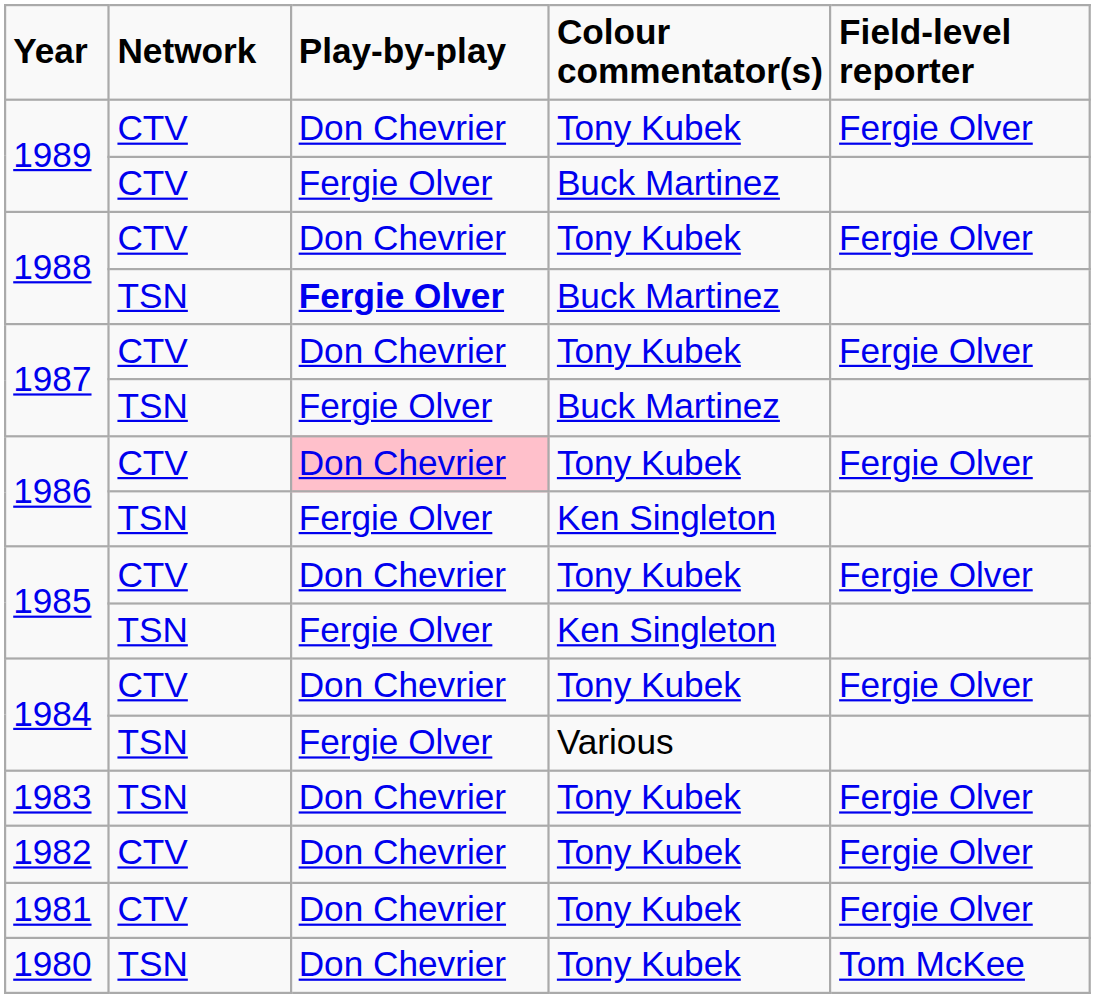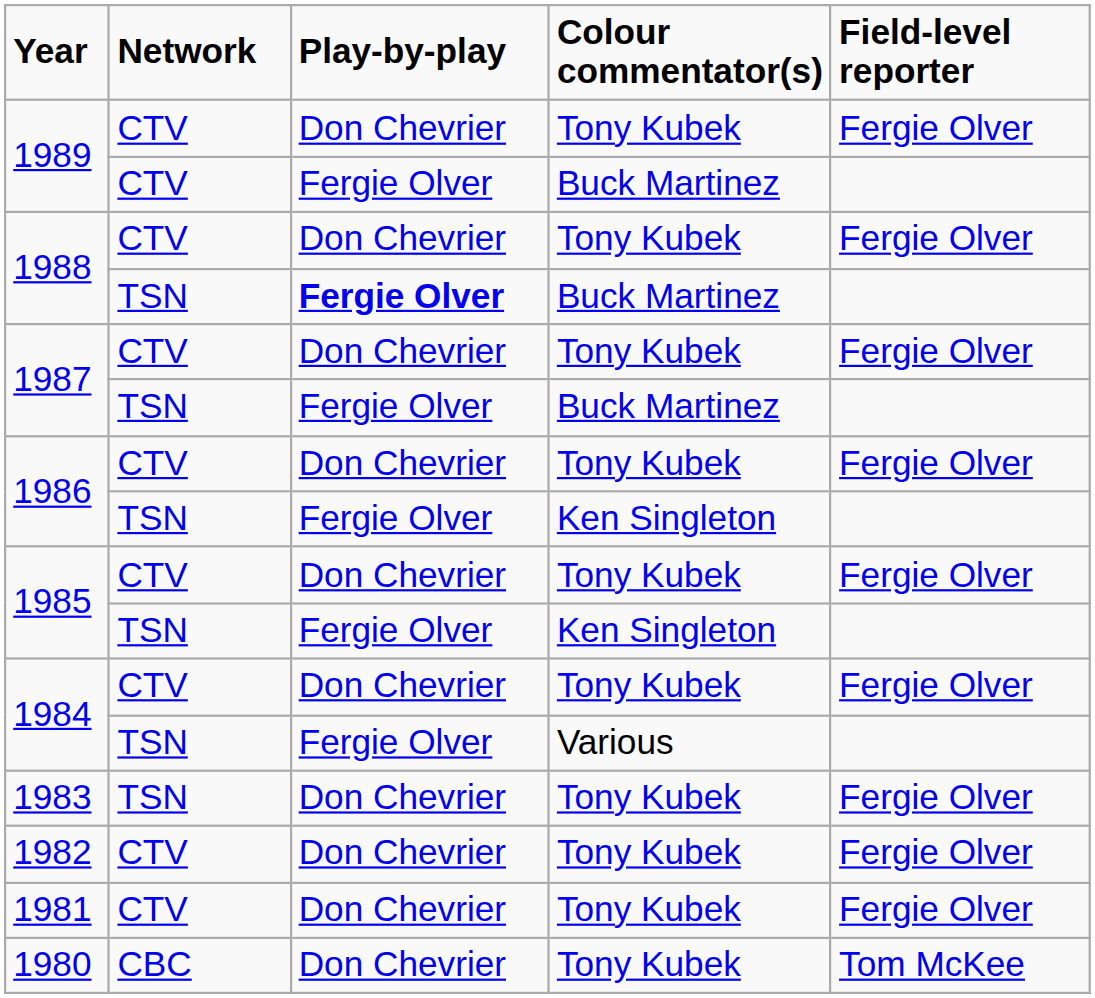1986 / Tony Kubek | Play-by-play: pink background -> no background
1980 | Network: TSN -> CBC
